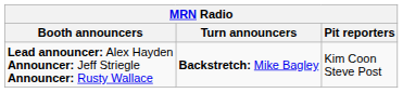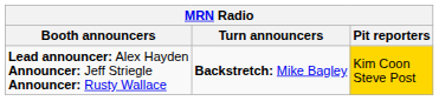row 3 | Pit reporters: no background -> gold background
